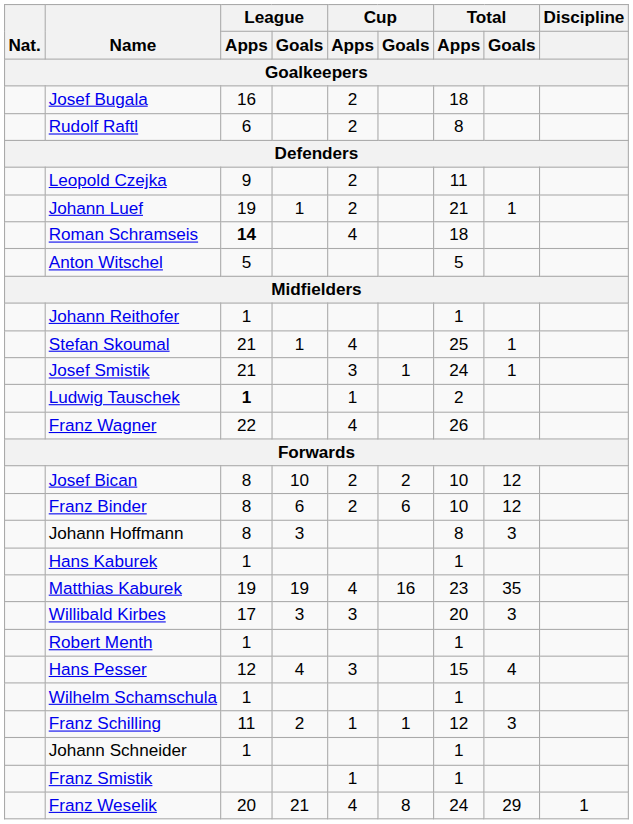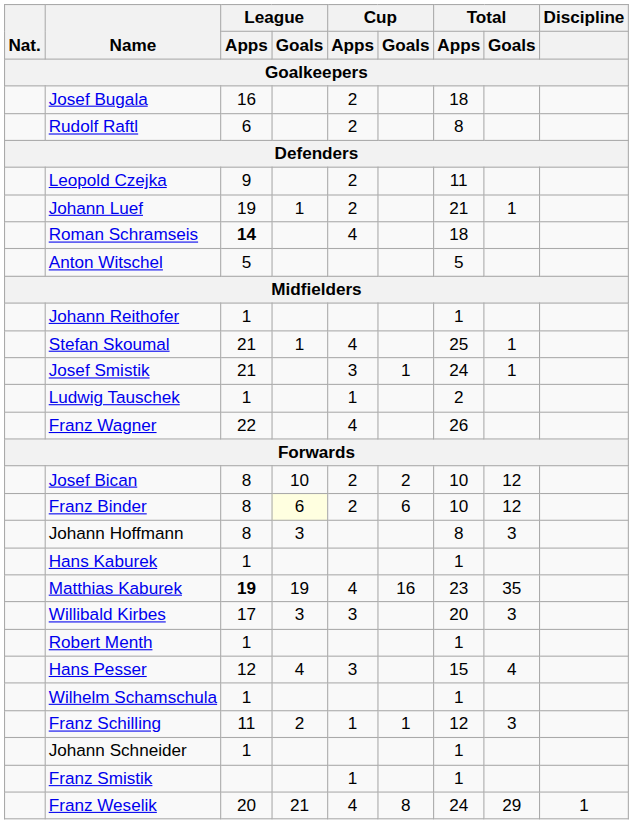Ludwig Tauschek | League / Apps: bold -> normal
Franz Binder | League / Goals: no background -> lightyellow background
Matthias Kaburek | League / Apps: normal -> bold
